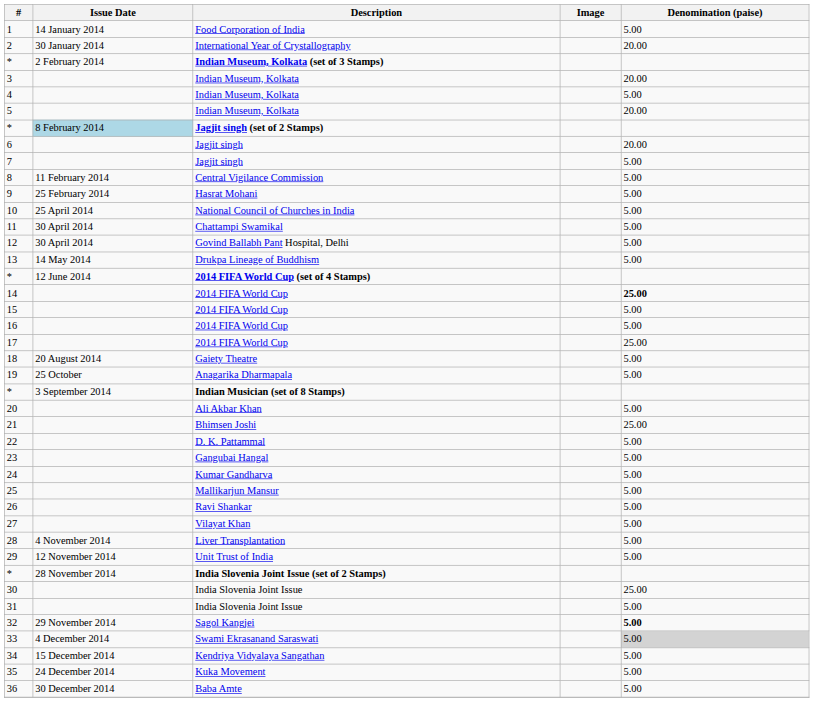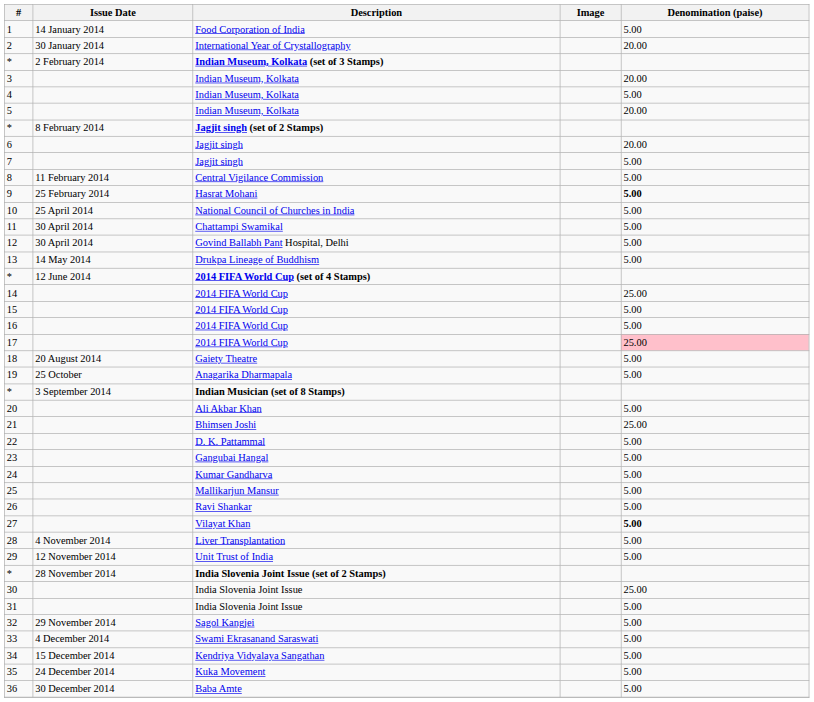* / Jagjit singh (set of 2 Stamps) | Issue Date: lightblue background -> no background
9 | Denomination (paise): normal -> bold
14 | Denomination (paise): bold -> normal
17 | Denomination (paise): no background -> pink background
27 | Denomination (paise): normal -> bold
32 | Denomination (paise): bold -> normal
33 | Denomination (paise): lightgrey background -> no background
